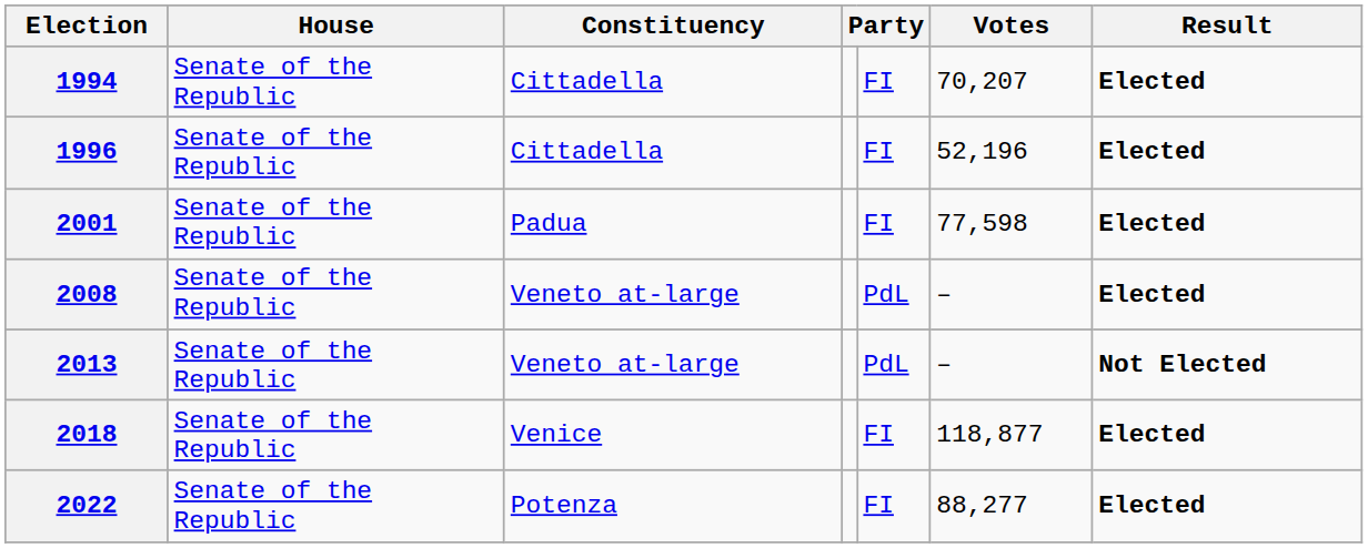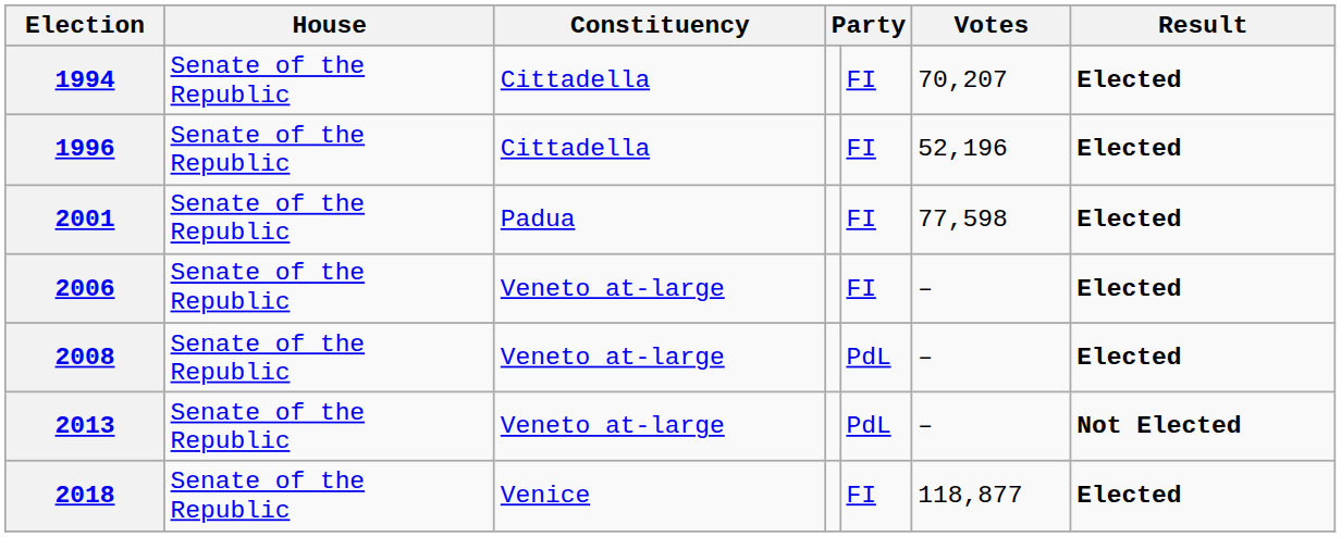+ row: 2006 | Senate of the Republic | Veneto at-large | FI | – | Elected
- row: 2022 | Senate of the Republic | Potenza | FI | 88,277 | Elected
